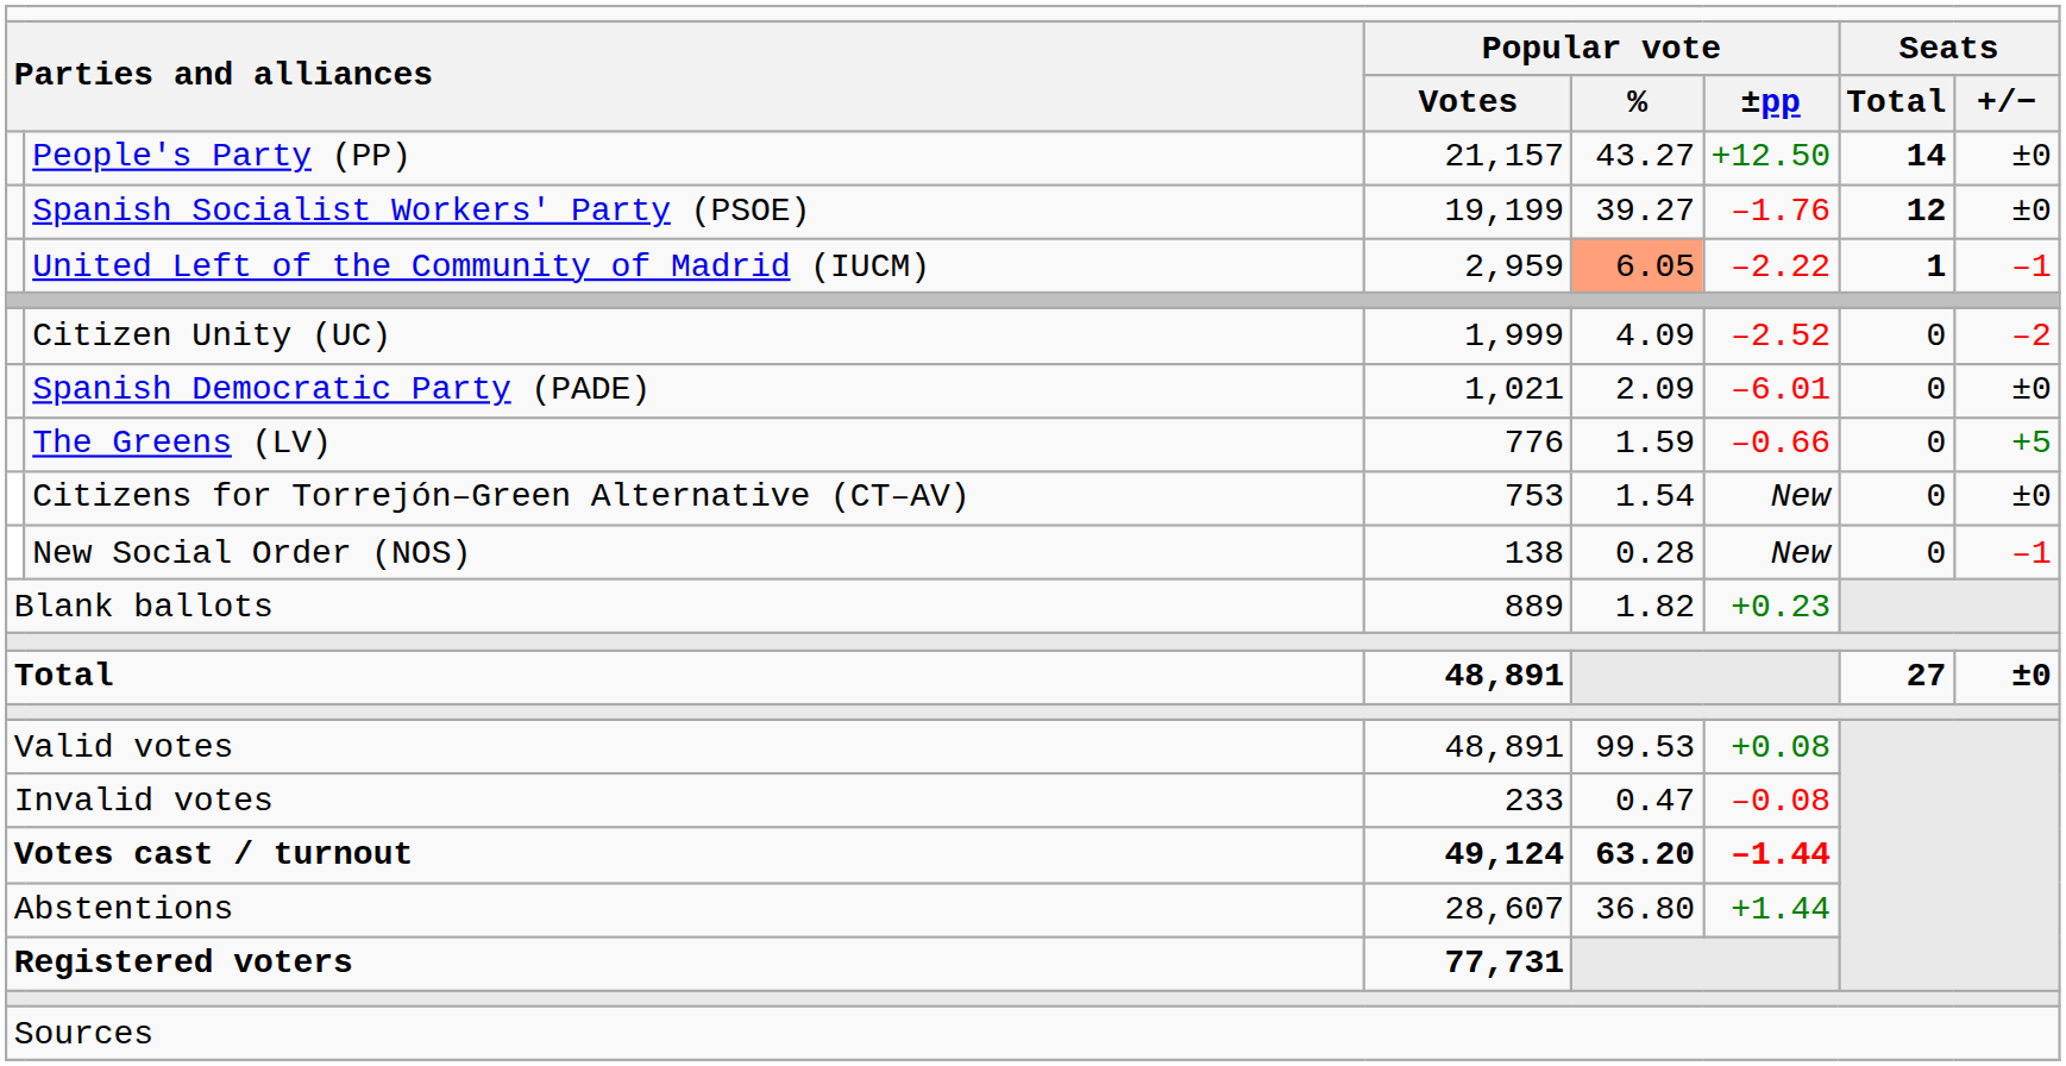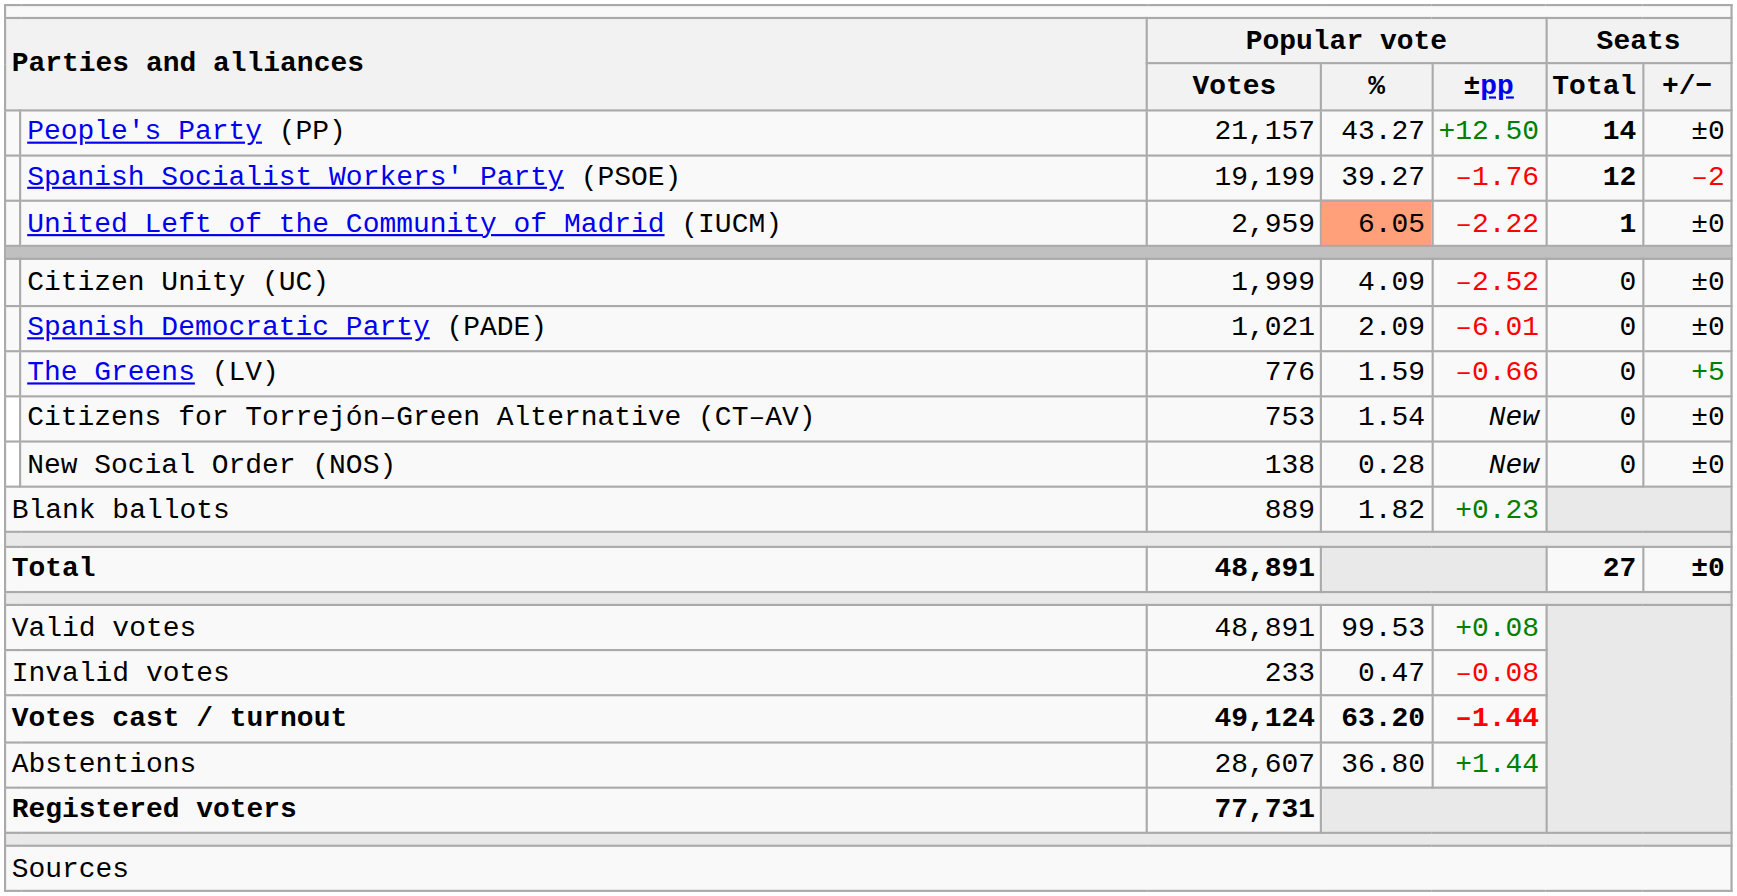Spanish Socialist Workers' Party (PSOE) | column 7: ±0 -> –2
United Left of the Community of Madrid (IUCM) | column 7: –1 -> ±0
Citizen Unity (UC) | column 7: –2 -> ±0
New Social Order (NOS) | column 7: –1 -> ±0
